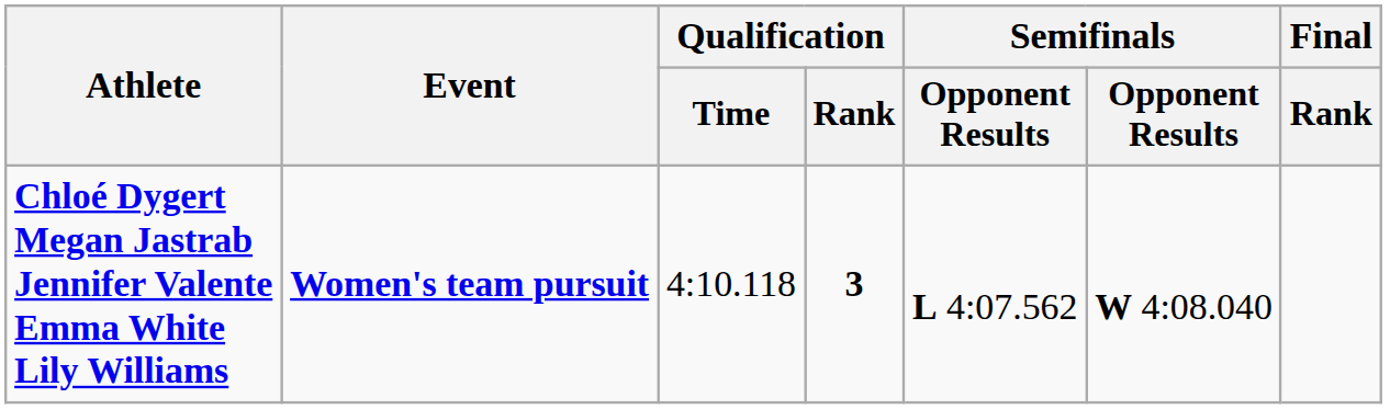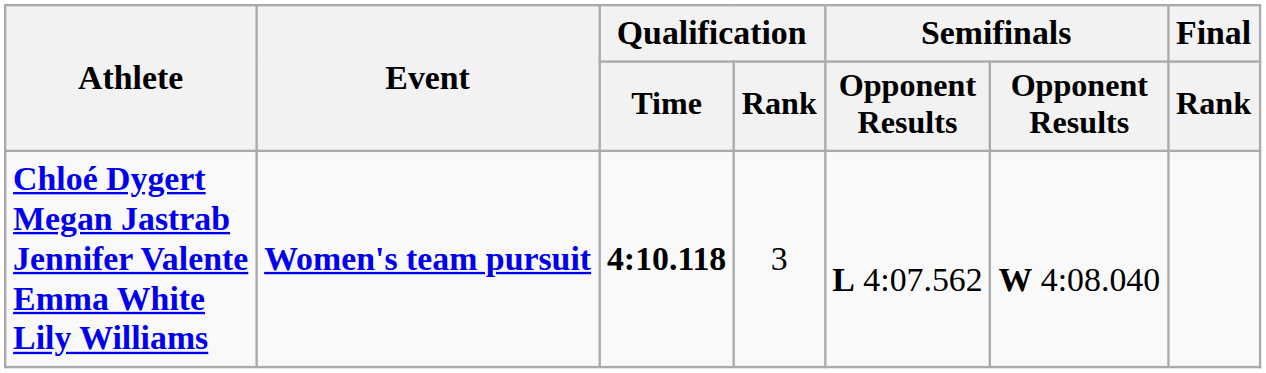row 3 | Qualification / Time: normal -> bold
row 3 | Qualification / Rank: bold -> normal
